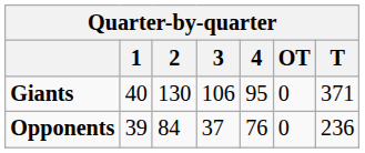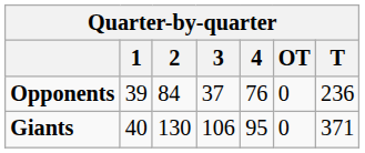rows swapped: Giants <-> Opponents
